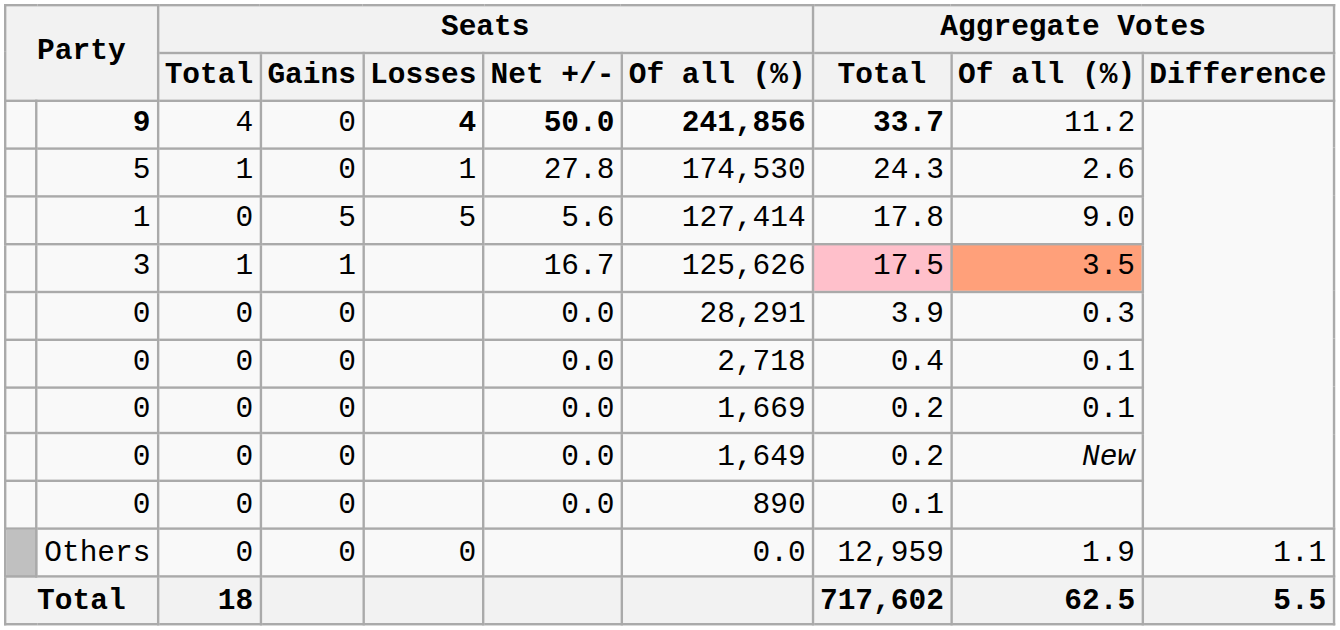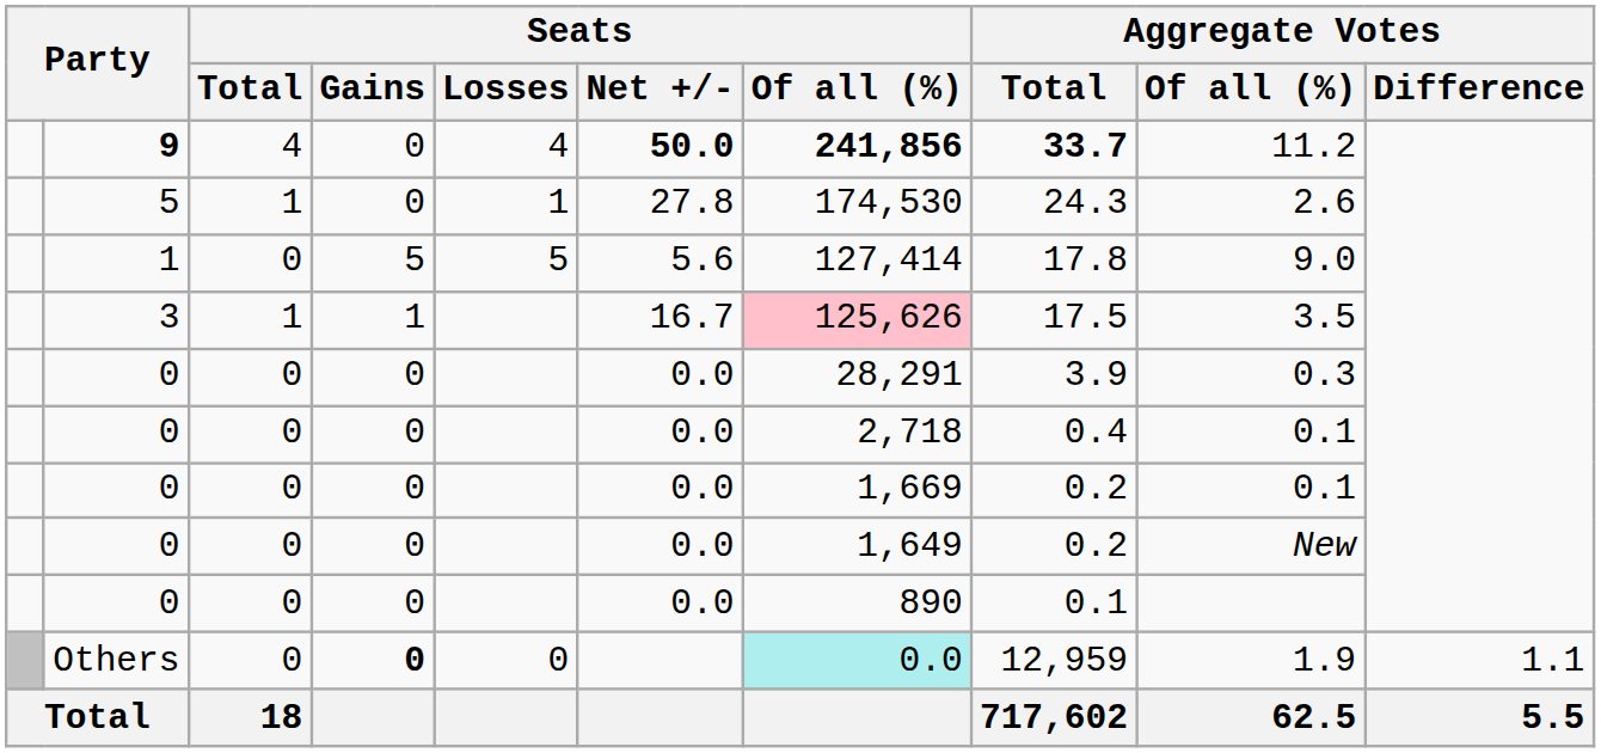9 | Seats / Losses: bold -> normal
3 | Seats / Of all (%): no background -> pink background
3 | Aggregate Votes / Total: pink background -> no background
3 | Aggregate Votes / Of all (%): lightsalmon background -> no background
Others | Seats / Gains: normal -> bold
Others | Seats / Of all (%): no background -> paleturquoise background
